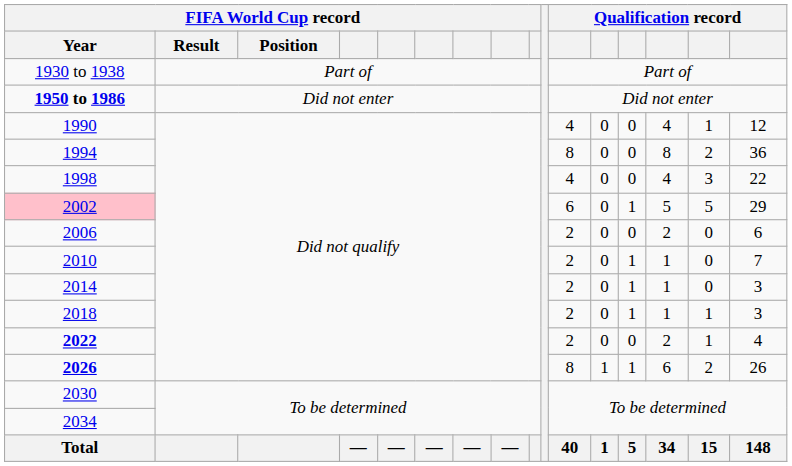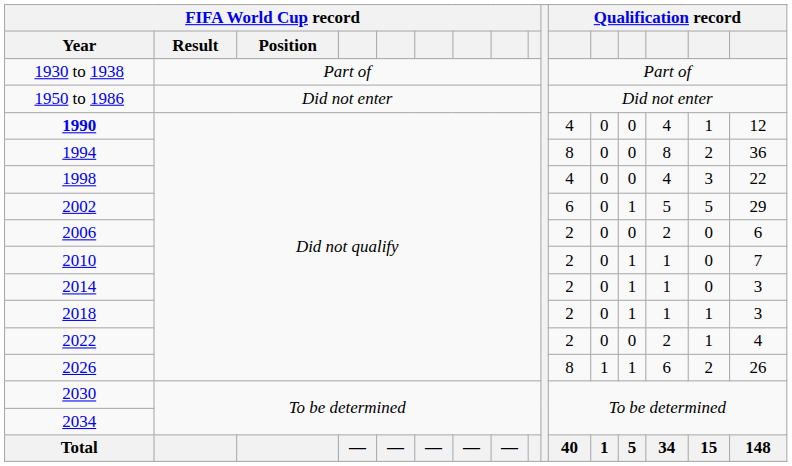1950 to 1986 | FIFA World Cup record / Year: bold -> normal
1990 | FIFA World Cup record / Year: normal -> bold
2002 | FIFA World Cup record / Year: pink background -> no background
2022 | FIFA World Cup record / Year: bold -> normal
2026 | FIFA World Cup record / Year: bold -> normal
